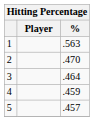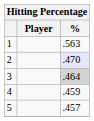2 | %: no background -> lavender background
3 | %: no background -> lightgrey background
